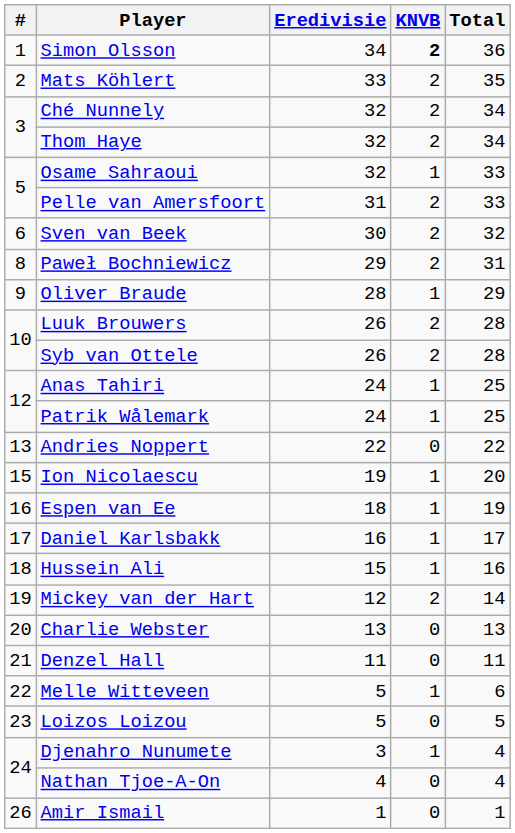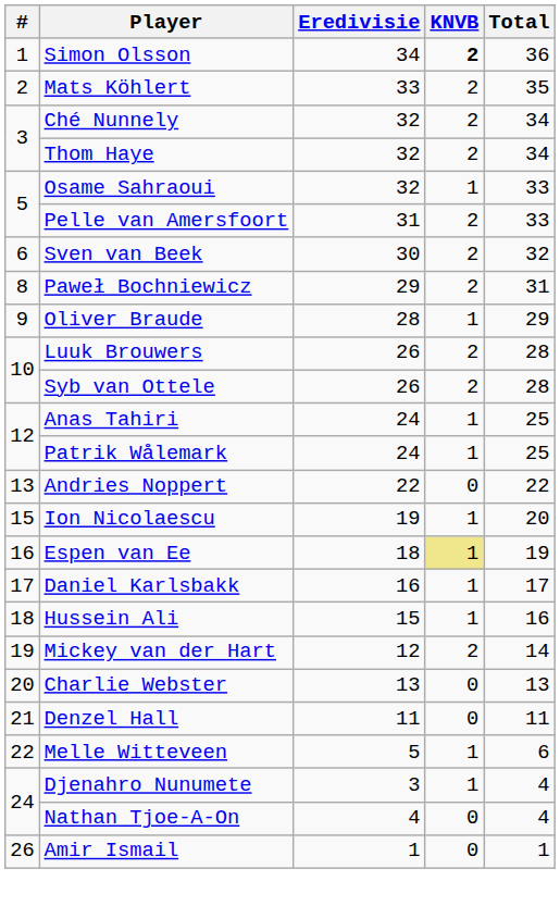Espen van Ee | KNVB: no background -> khaki background
- row: 23 | Loizos Loizou | 5 | 0 | 5
